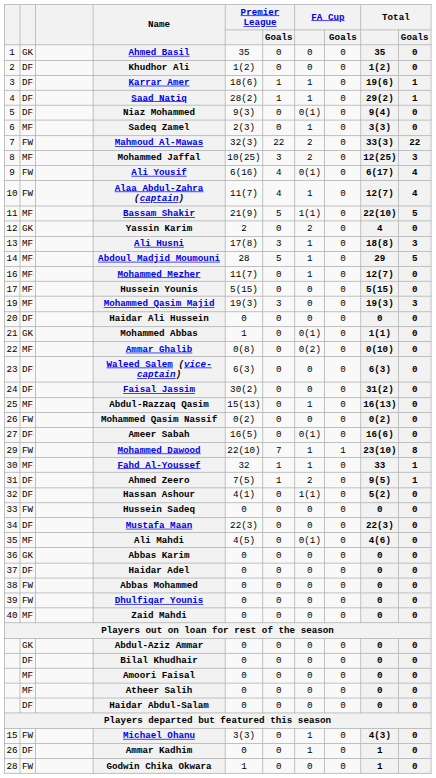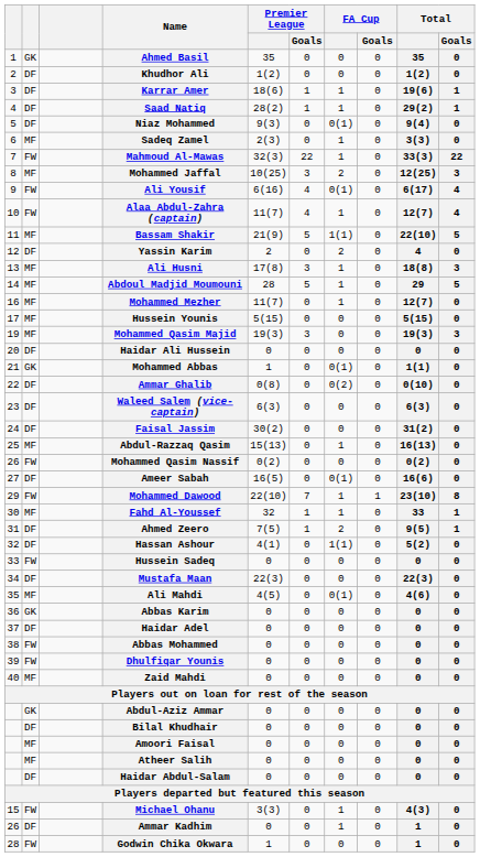Mahmoud Al-Mawas | FA Cup: 2 -> 1
Yassin Karim | column 2: GK -> DF
Ammar Ghalib | column 2: MF -> DF
